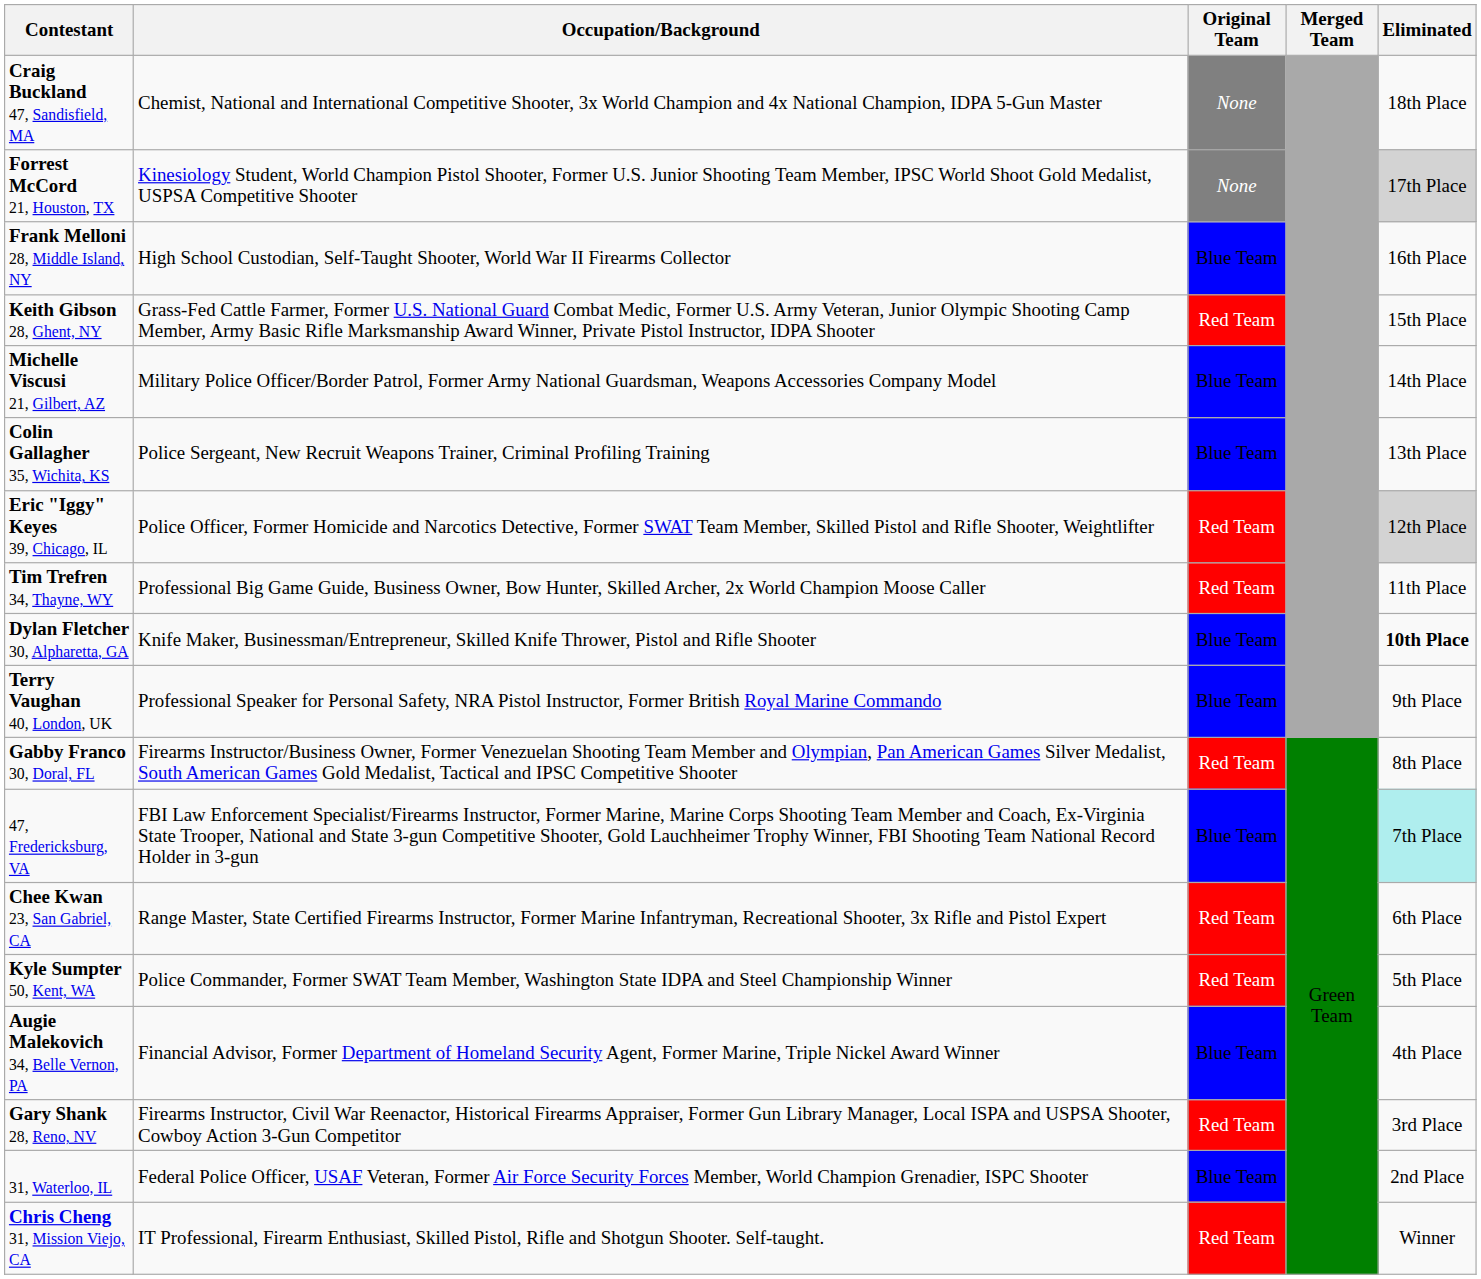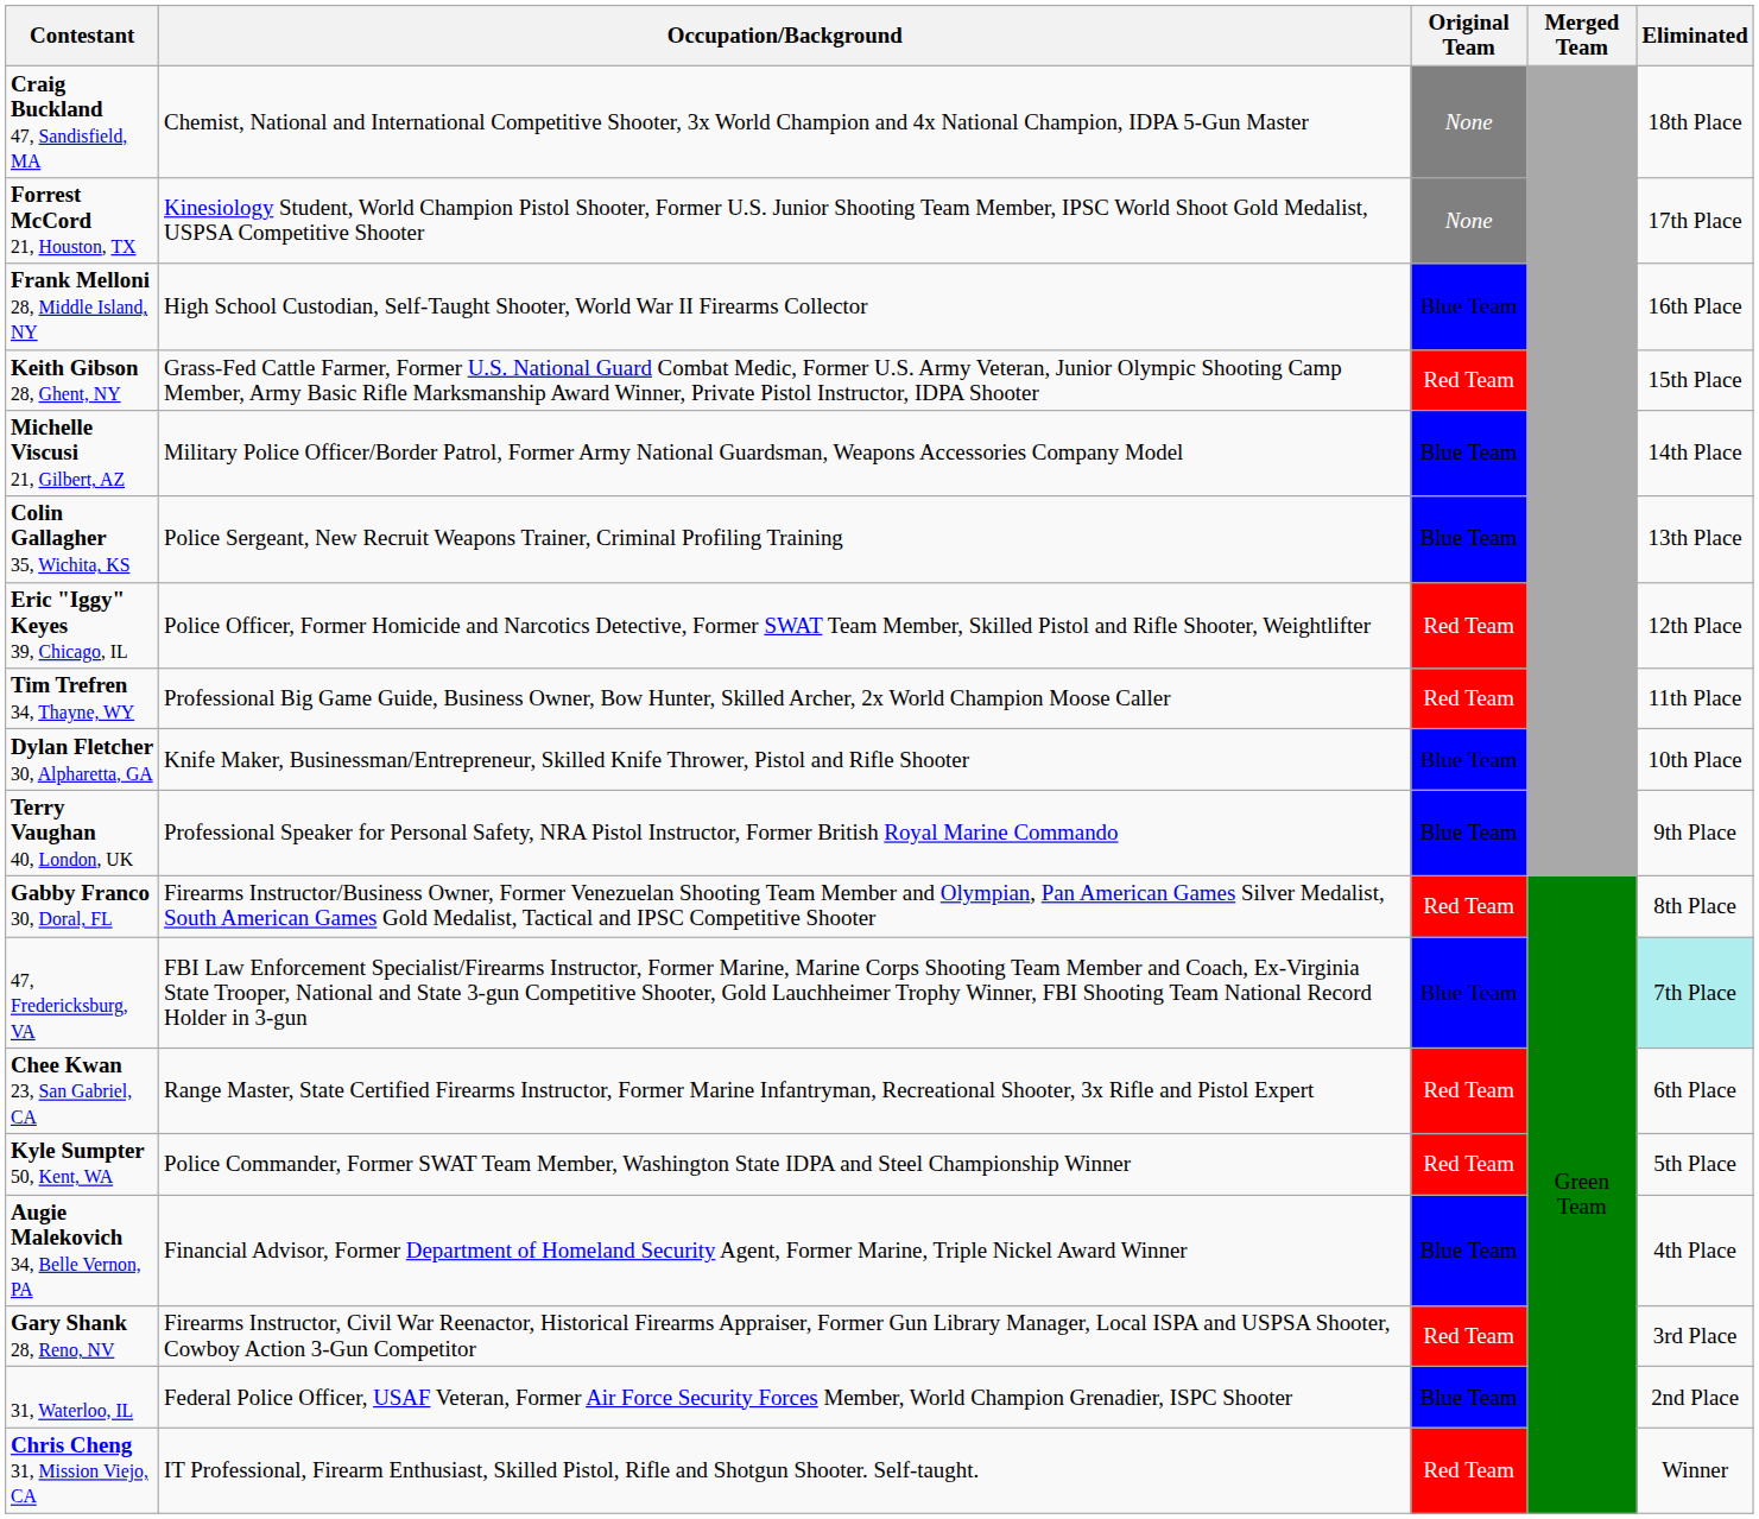Forrest McCord 21, Houston, TX | Eliminated: lightgrey background -> no background
Eric "Iggy" Keyes 39, Chicago, IL | Eliminated: lightgrey background -> no background
Dylan Fletcher 30, Alpharetta, GA | Eliminated: bold -> normal
